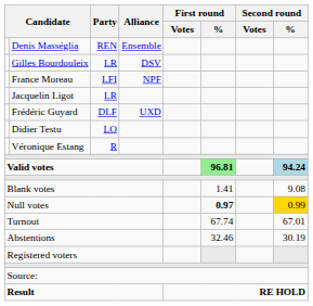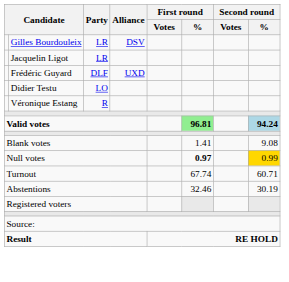- row: Denis Masséglia | REN | Ensemble
- row: France Moreau | LFI | NPF
Turnout | Second round / %: 67.01 -> 60.71
